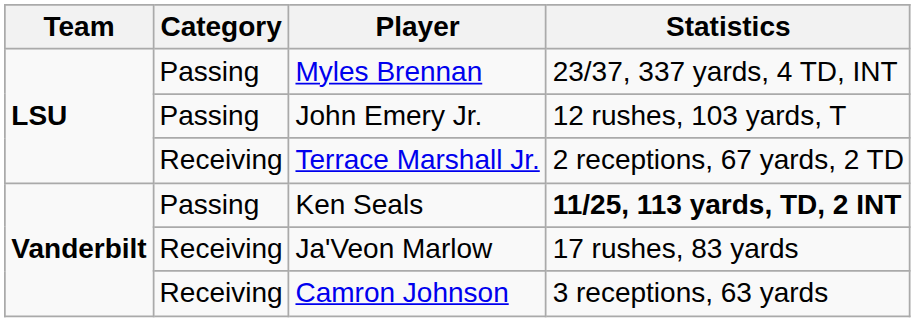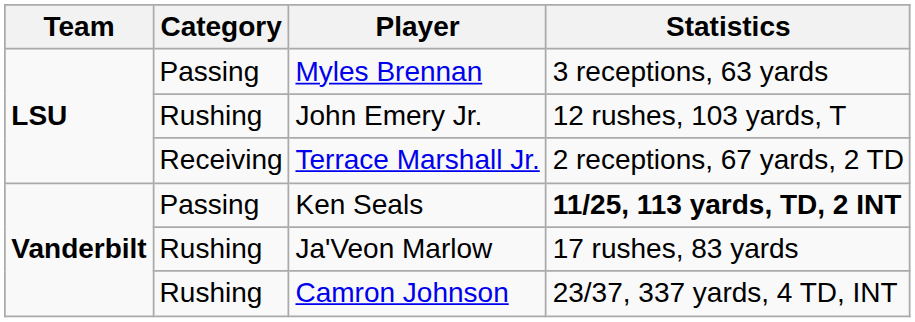Myles Brennan | Statistics: 23/37, 337 yards, 4 TD, INT -> 3 receptions, 63 yards
John Emery Jr. | Category: Passing -> Rushing
Ja'Veon Marlow | Category: Receiving -> Rushing
Camron Johnson | Category: Receiving -> Rushing
Camron Johnson | Statistics: 3 receptions, 63 yards -> 23/37, 337 yards, 4 TD, INT
